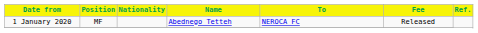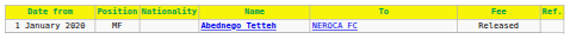1 January 2020 | Name: normal -> bold
